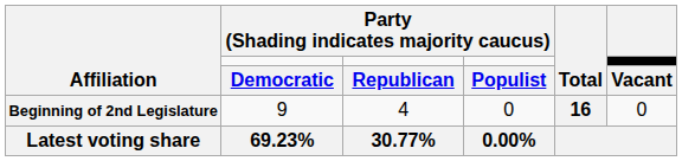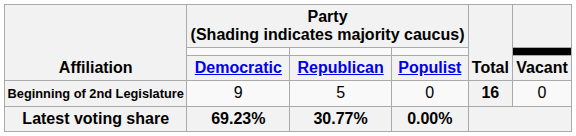Beginning of 2nd Legislature | column 3: 4 -> 5
